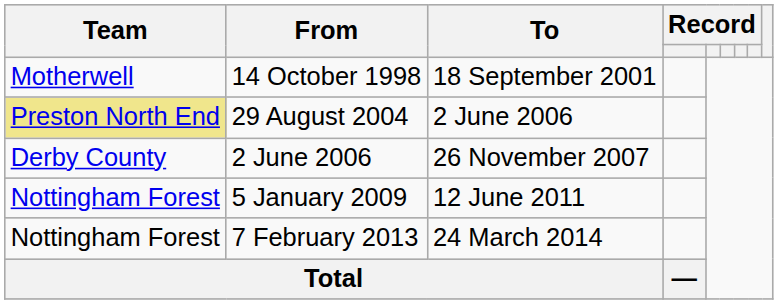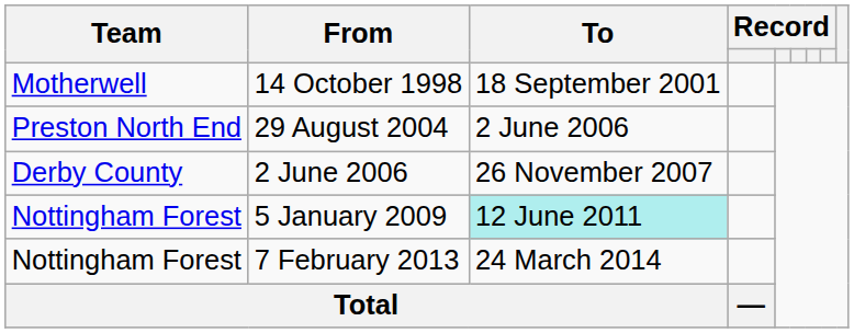29 August 2004 | Team: khaki background -> no background
5 January 2009 | To: no background -> paleturquoise background
